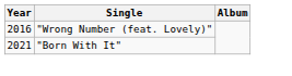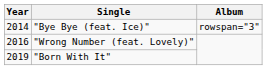+ row: 2014 | "Bye Bye (feat. Ice)" | rowspan="3"
"Born With It" | Year: 2021 -> 2019
